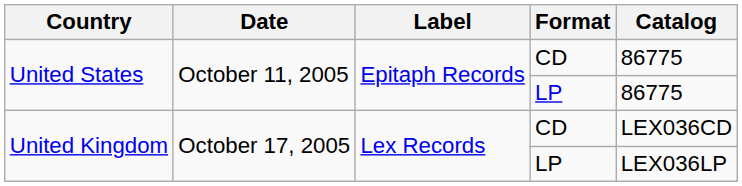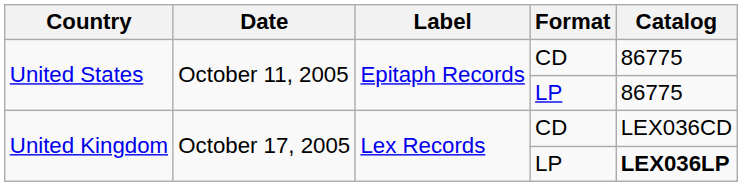United Kingdom / LP | Catalog: normal -> bold
